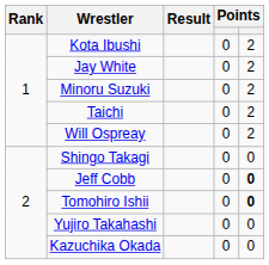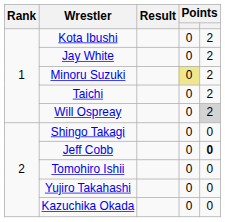Minoru Suzuki | column 4: no background -> khaki background
Will Ospreay | column 5: no background -> lightgrey background
Tomohiro Ishii | column 5: bold -> normal
